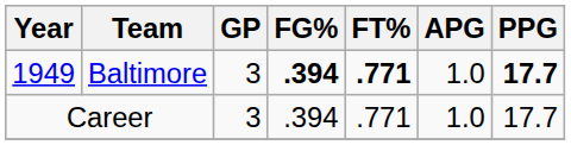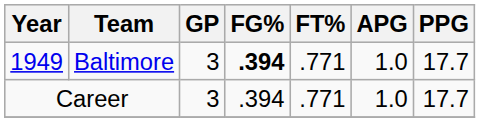1949 | FT%: bold -> normal
1949 | PPG: bold -> normal
